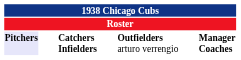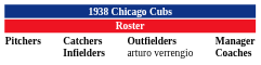Pitchers | column 1: lavender background -> no background
